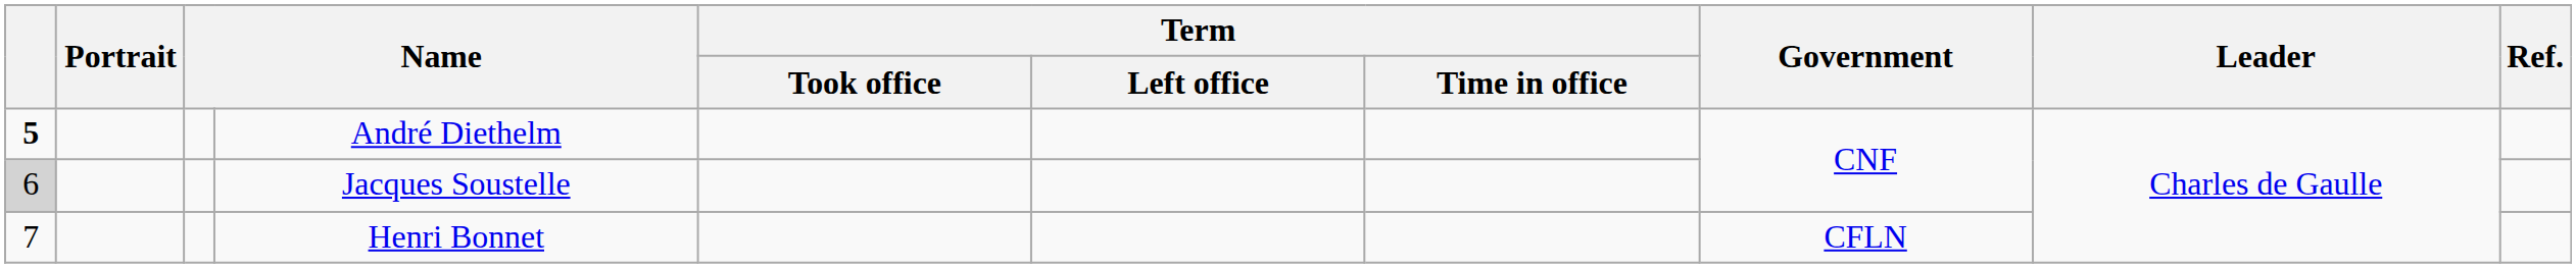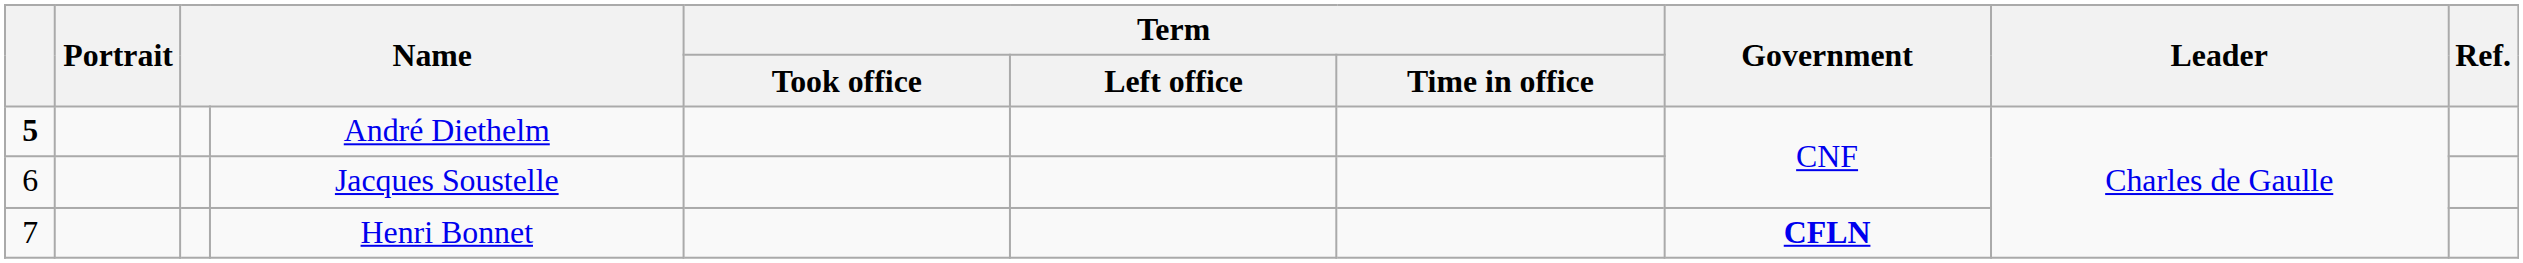Jacques Soustelle | column 1: lightgrey background -> no background
Henri Bonnet | Government: normal -> bold
